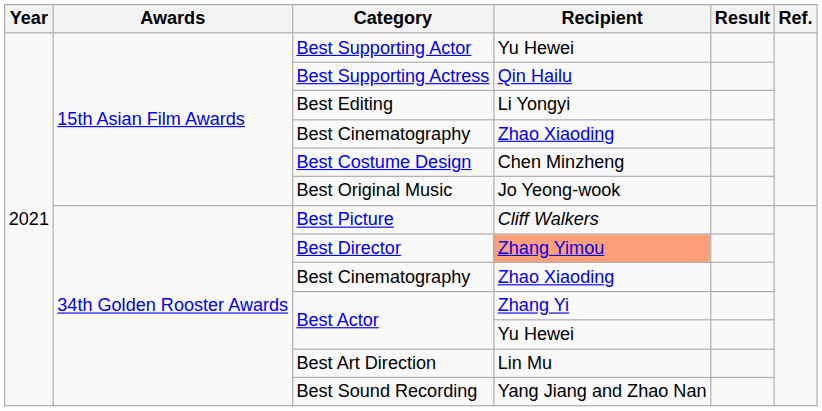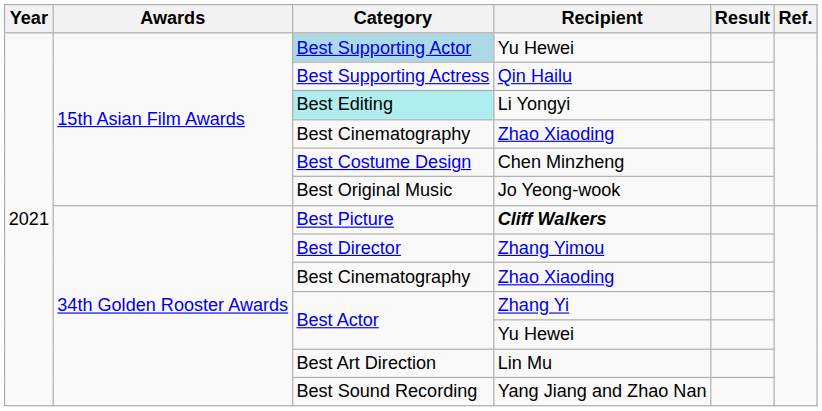Best Supporting Actor | Category: no background -> lightblue background
Best Editing | Category: no background -> paleturquoise background
Best Picture | Recipient: normal -> bold
Best Director | Recipient: lightsalmon background -> no background
